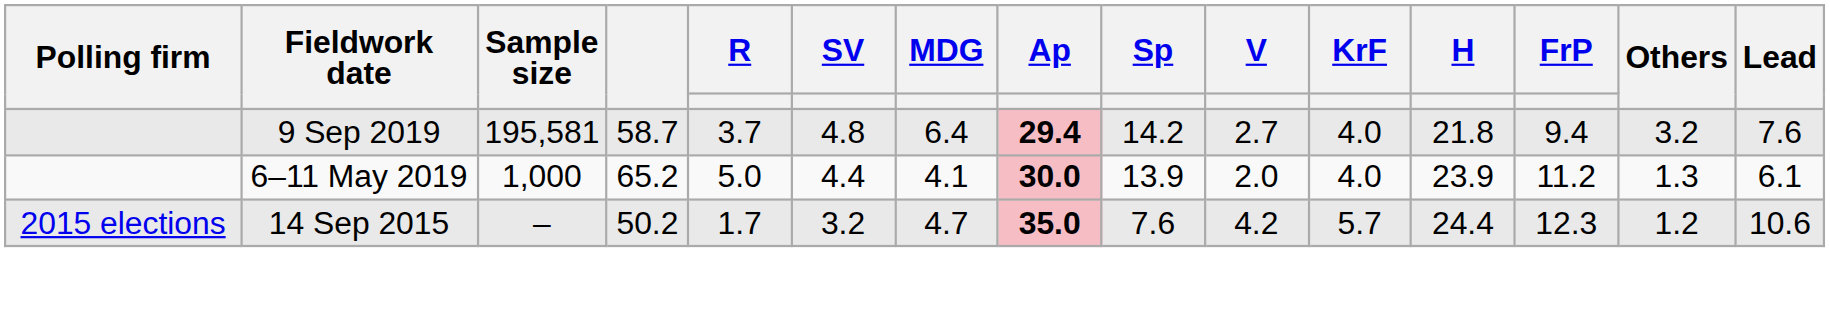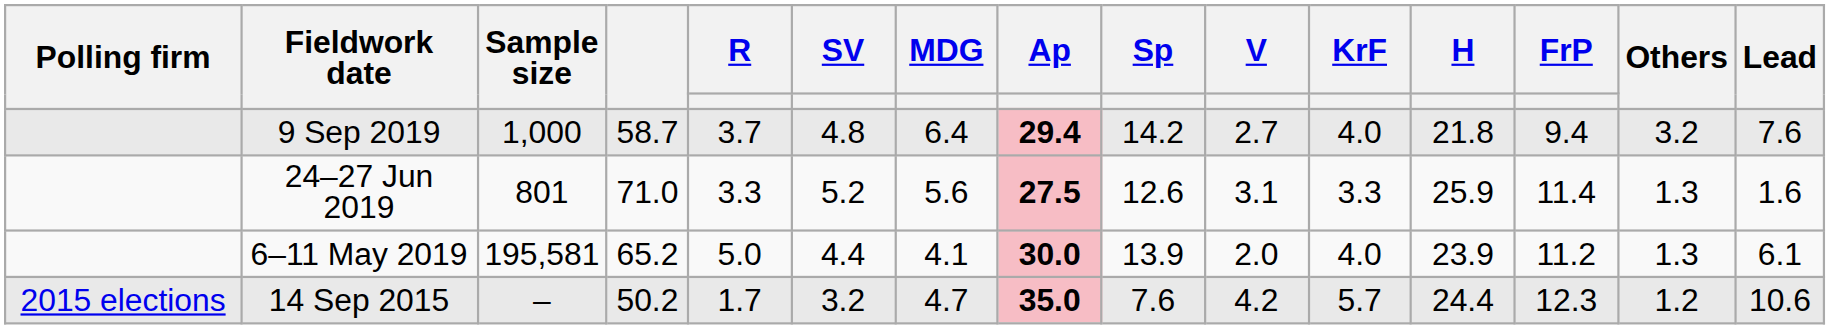9 Sep 2019 | Sample size: 195,581 -> 1,000
+ row: 24–27 Jun 2019 | 801 | 71.0 | 3.3 | 5.2 | 5.6 | 27.5 | 12.6 | 3.1 | 3.3 | 25.9 | 11.4 | 1.3 | 1.6
6–11 May 2019 | Sample size: 1,000 -> 195,581
